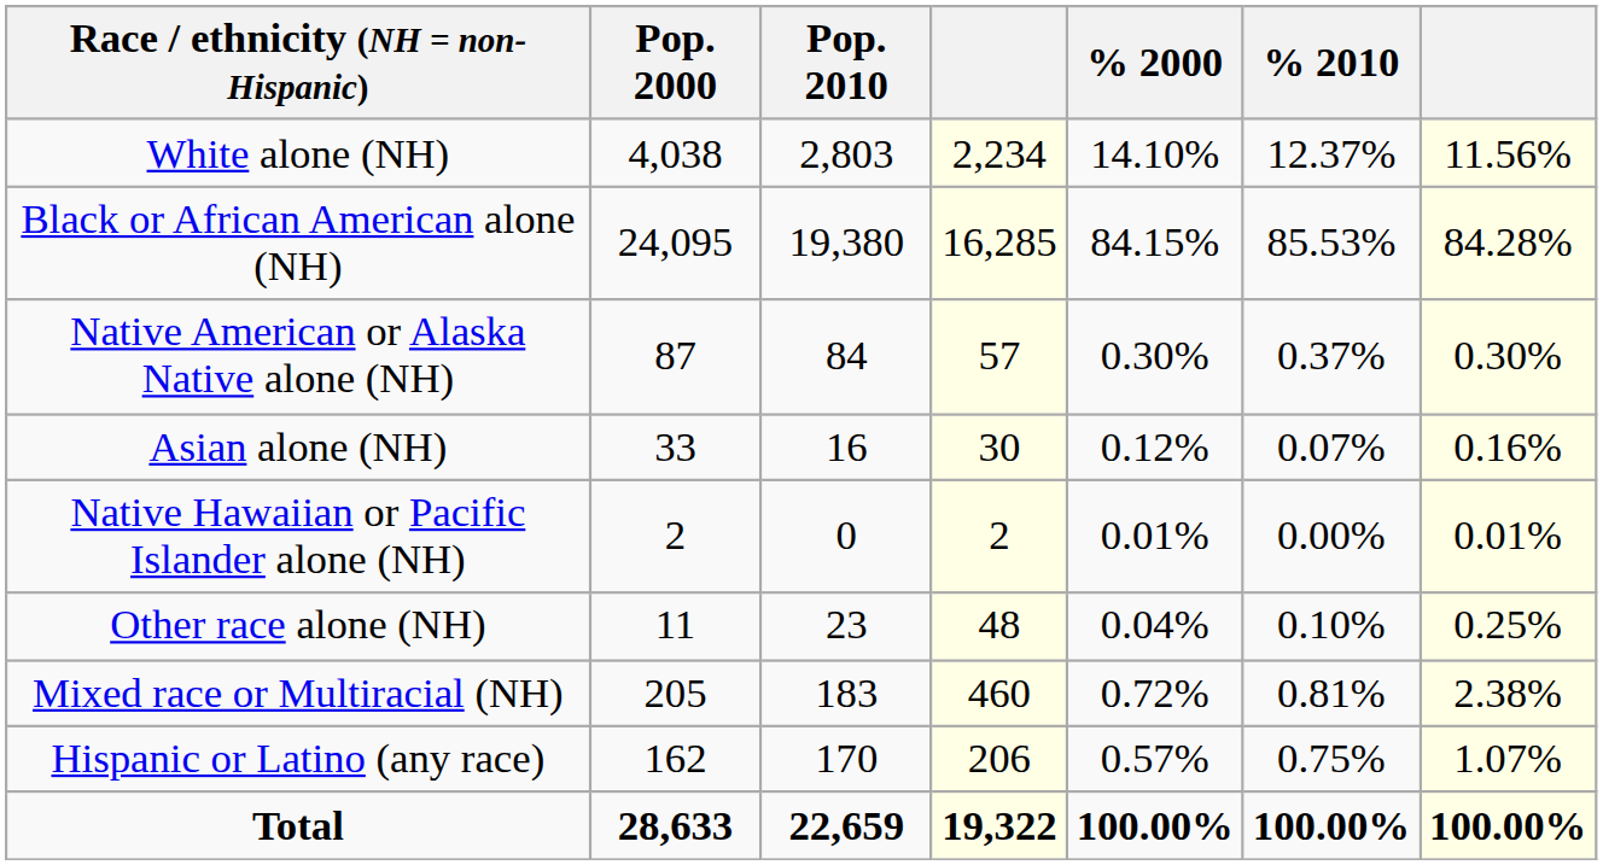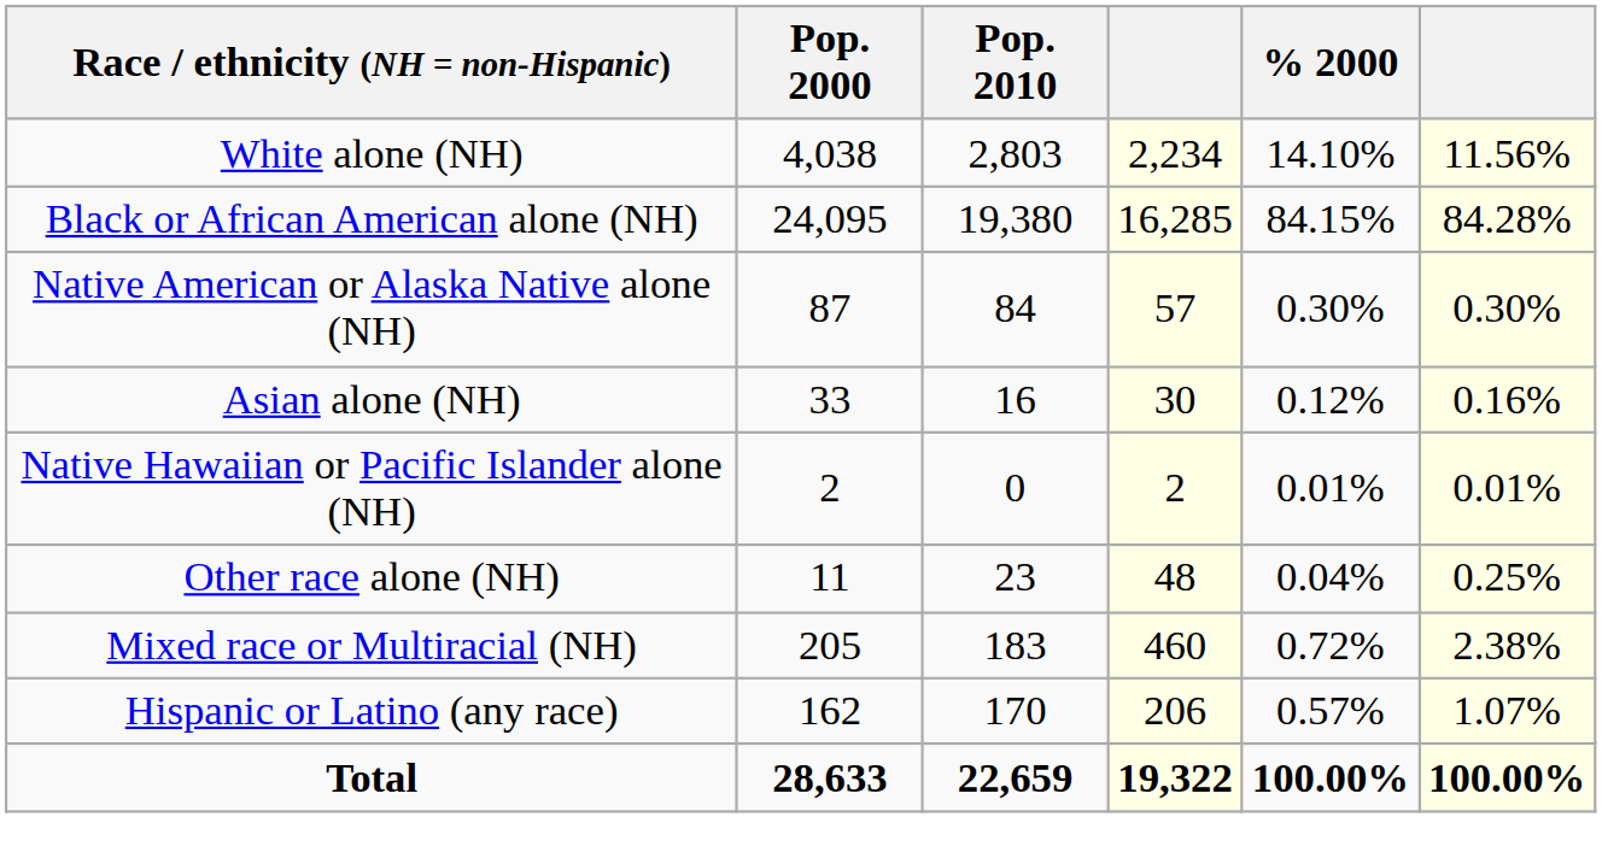- column: % 2010 | 12.37% | 85.53% | 0.37% | 0.07% | 0.00% | 0.10% | 0.81% | 0.75% | 100.00%
